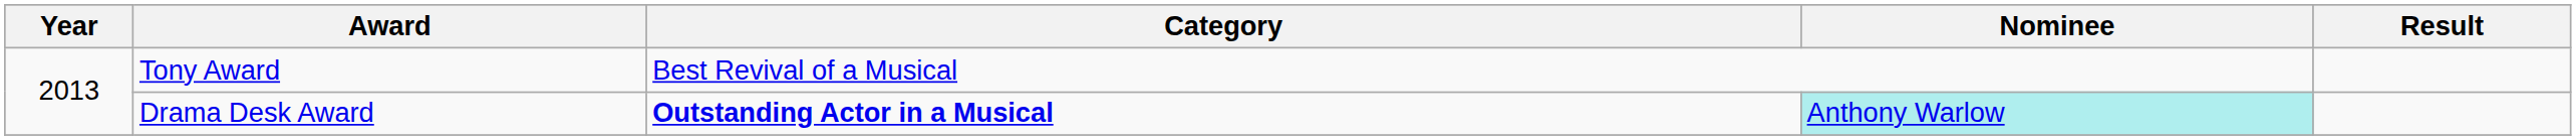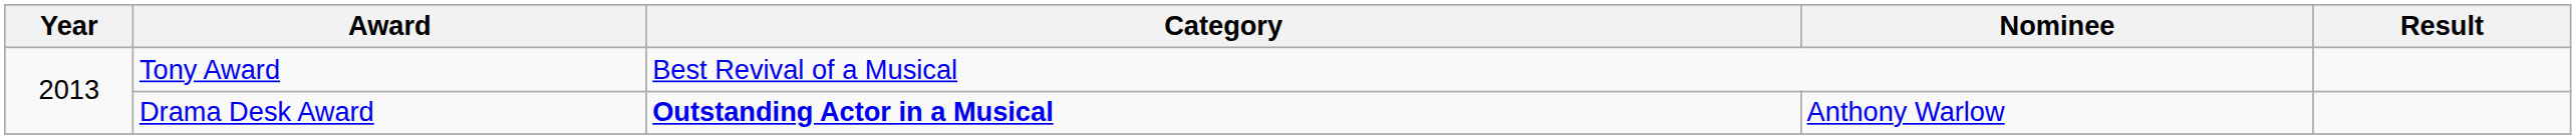Drama Desk Award | Nominee: paleturquoise background -> no background
